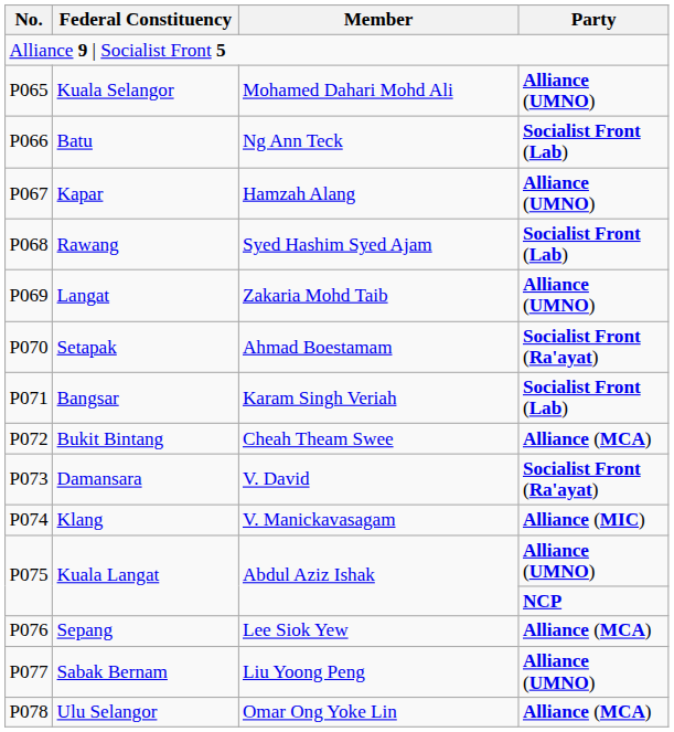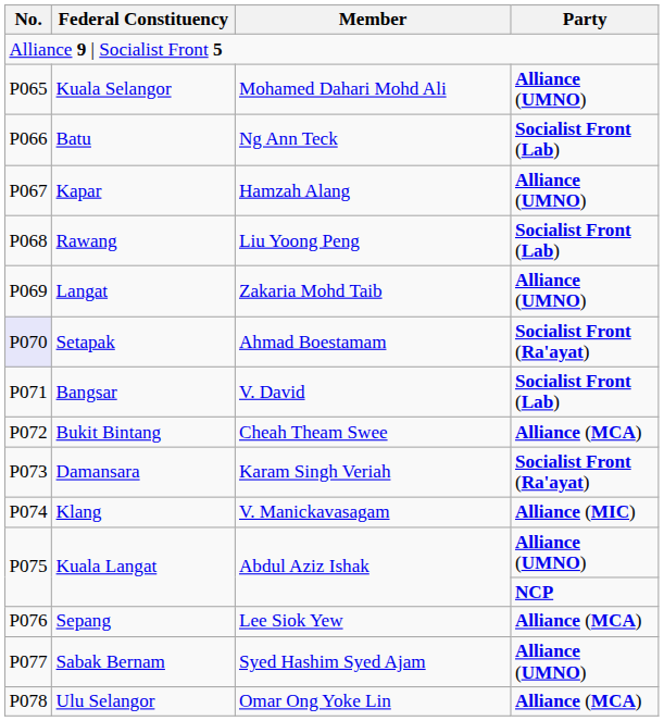Rawang | Member: Syed Hashim Syed Ajam -> Liu Yoong Peng
Setapak | No.: no background -> lavender background
Bangsar | Member: Karam Singh Veriah -> V. David
Damansara | Member: V. David -> Karam Singh Veriah
Sabak Bernam | Member: Liu Yoong Peng -> Syed Hashim Syed Ajam
